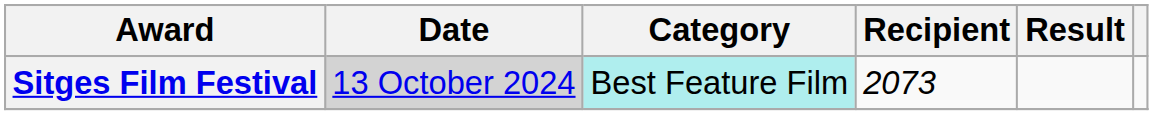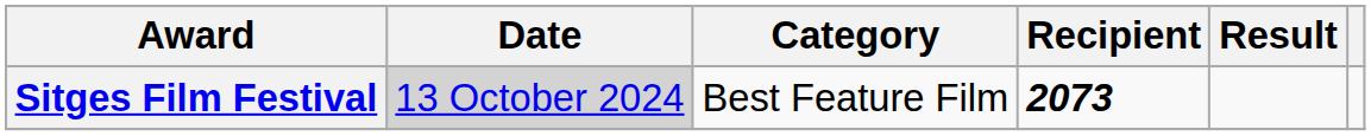Sitges Film Festival | Category: paleturquoise background -> no background
Sitges Film Festival | Recipient: normal -> bold
